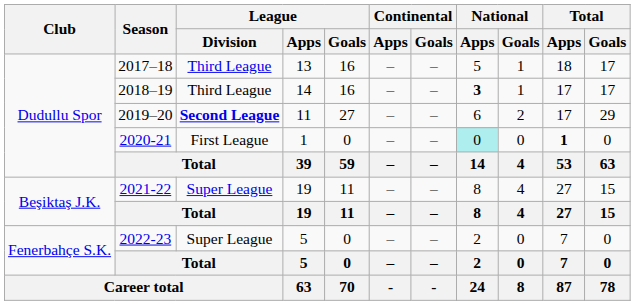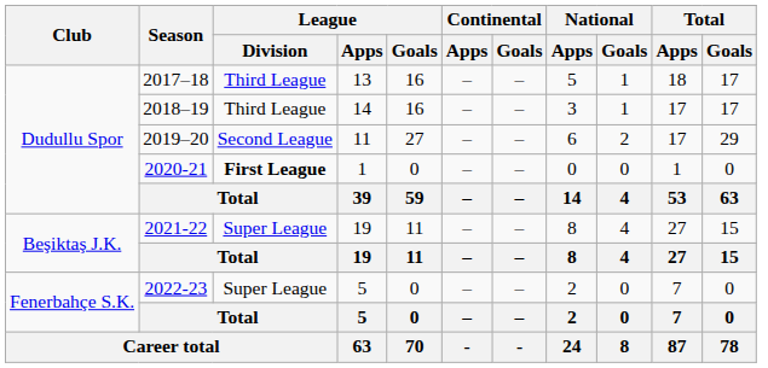2018–19 | National / Apps: bold -> normal
2019–20 | League / Division: bold -> normal
2020-21 | League / Division: normal -> bold
2020-21 | National / Apps: paleturquoise background -> no background
2020-21 | Total / Apps: bold -> normal
